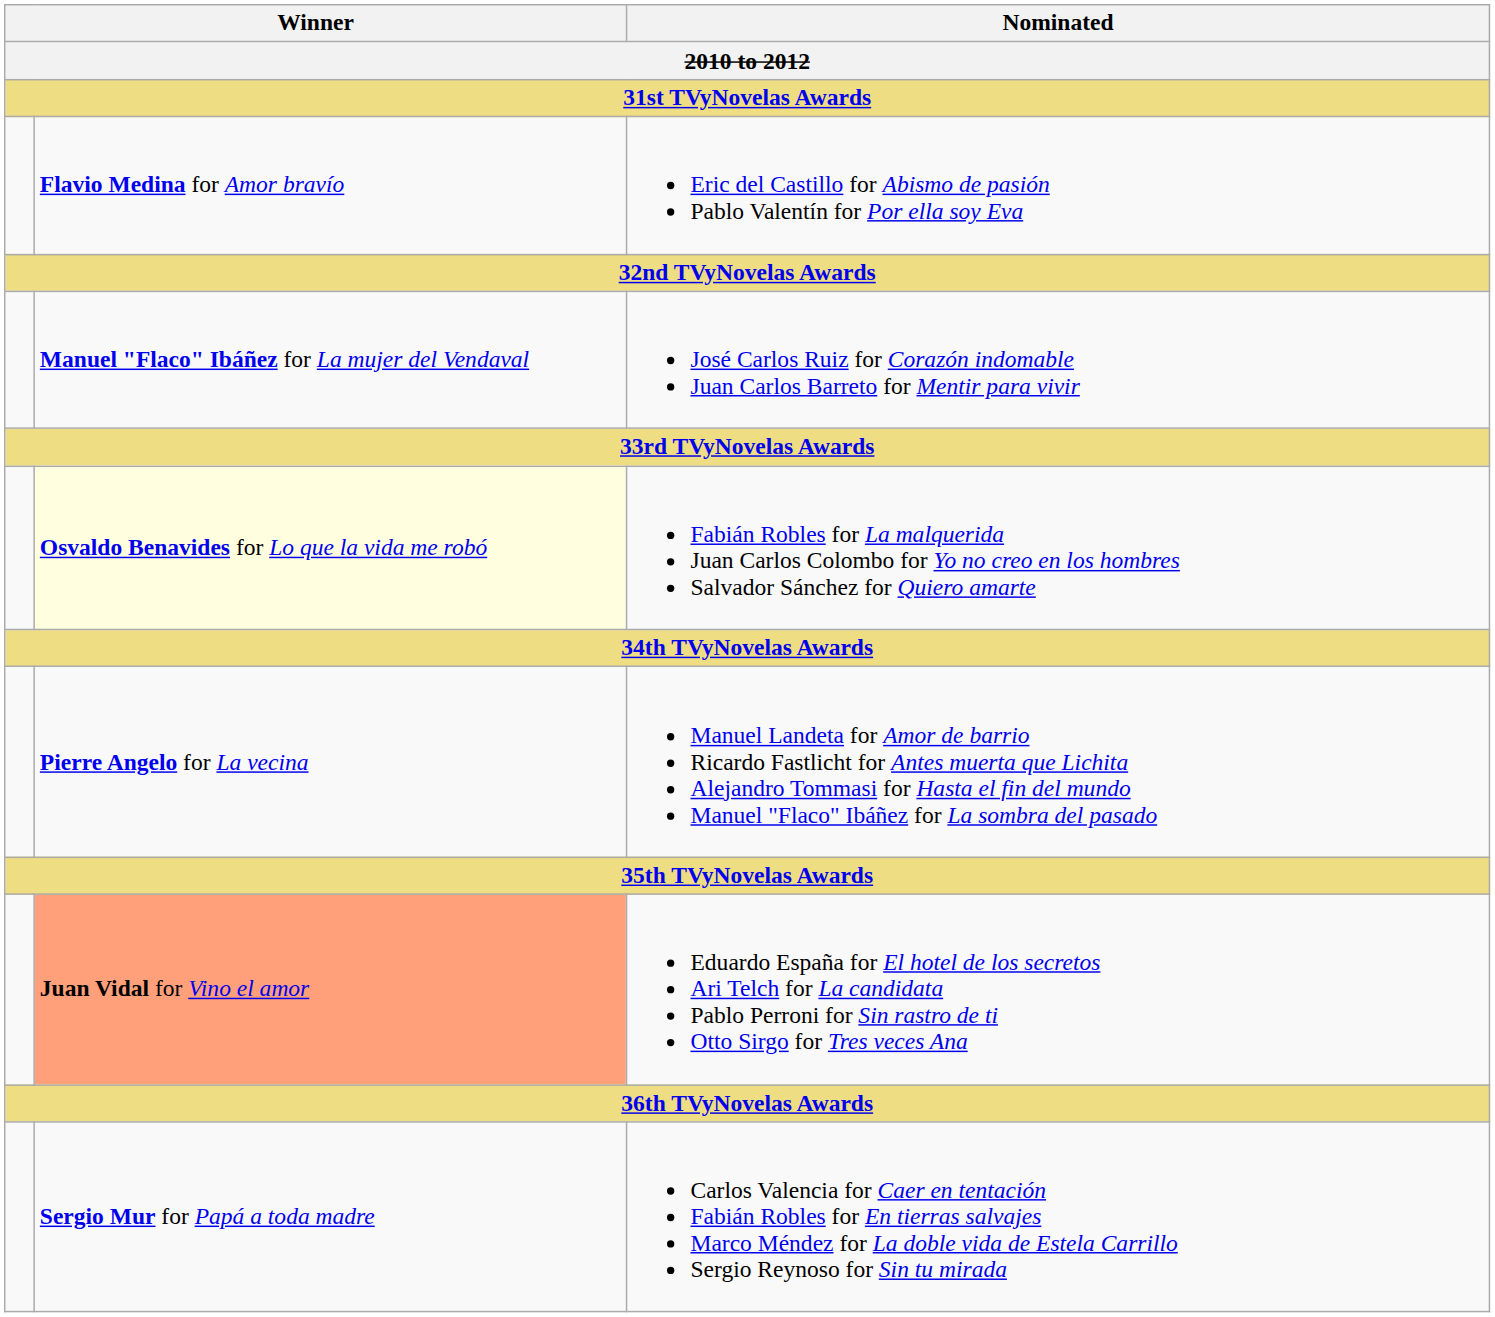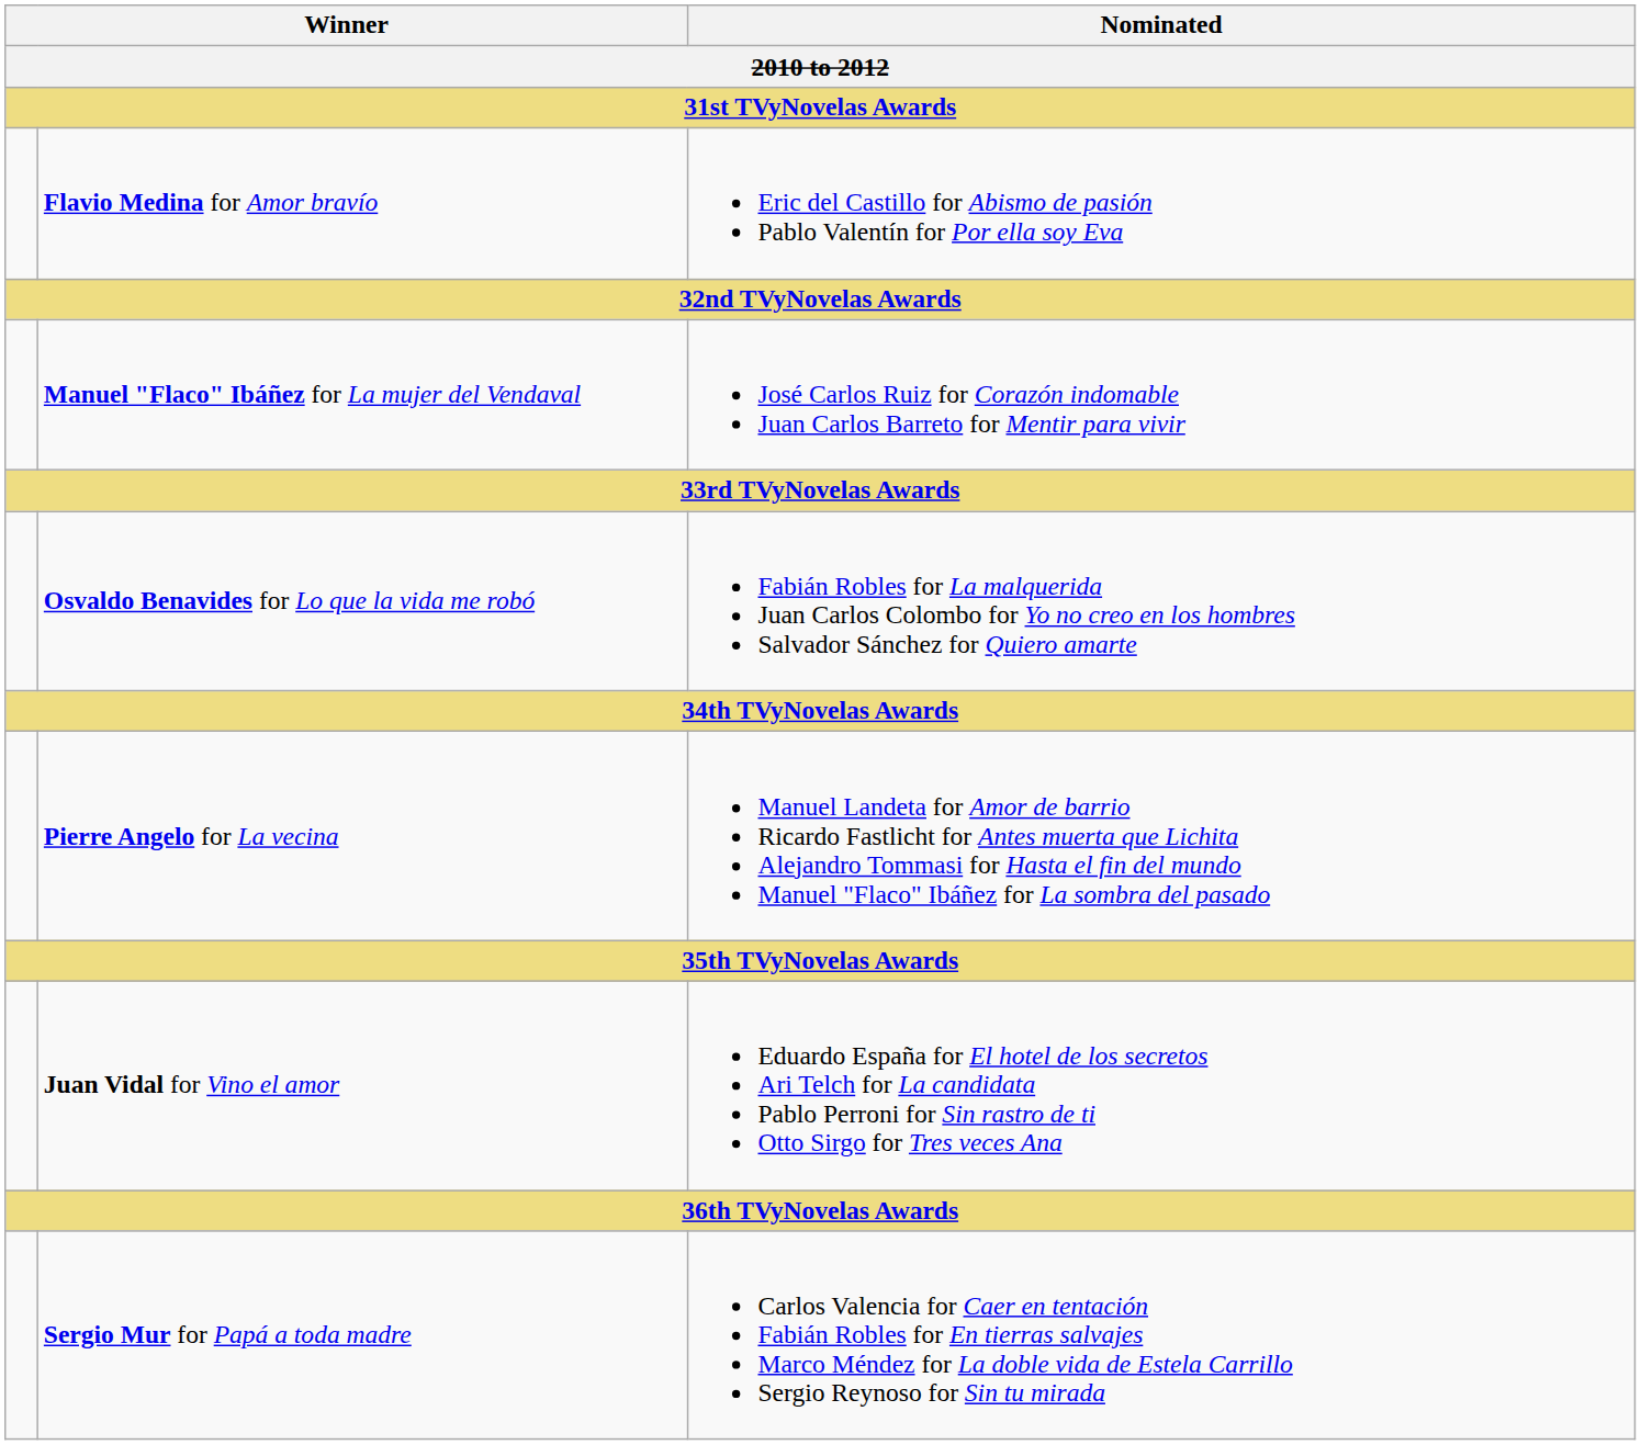Osvaldo Benavides for Lo que la vida me robó | column 2: lightyellow background -> no background
Juan Vidal for Vino el amor | column 2: lightsalmon background -> no background
